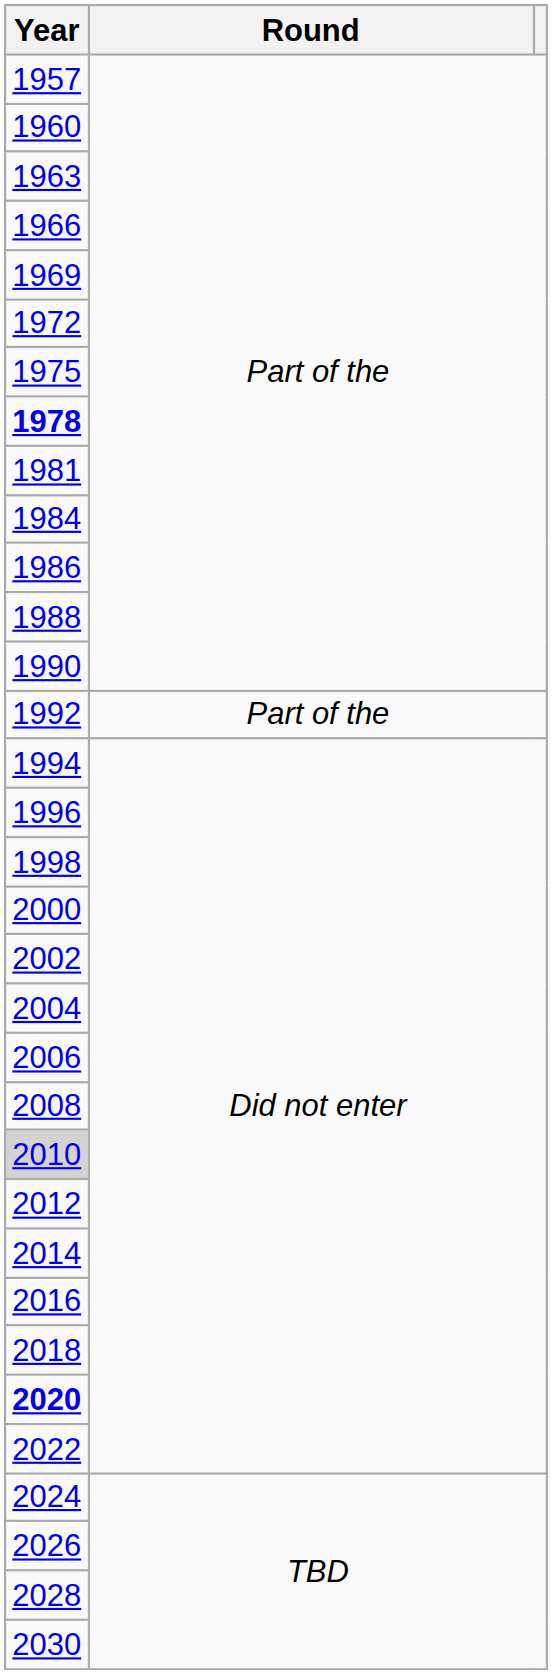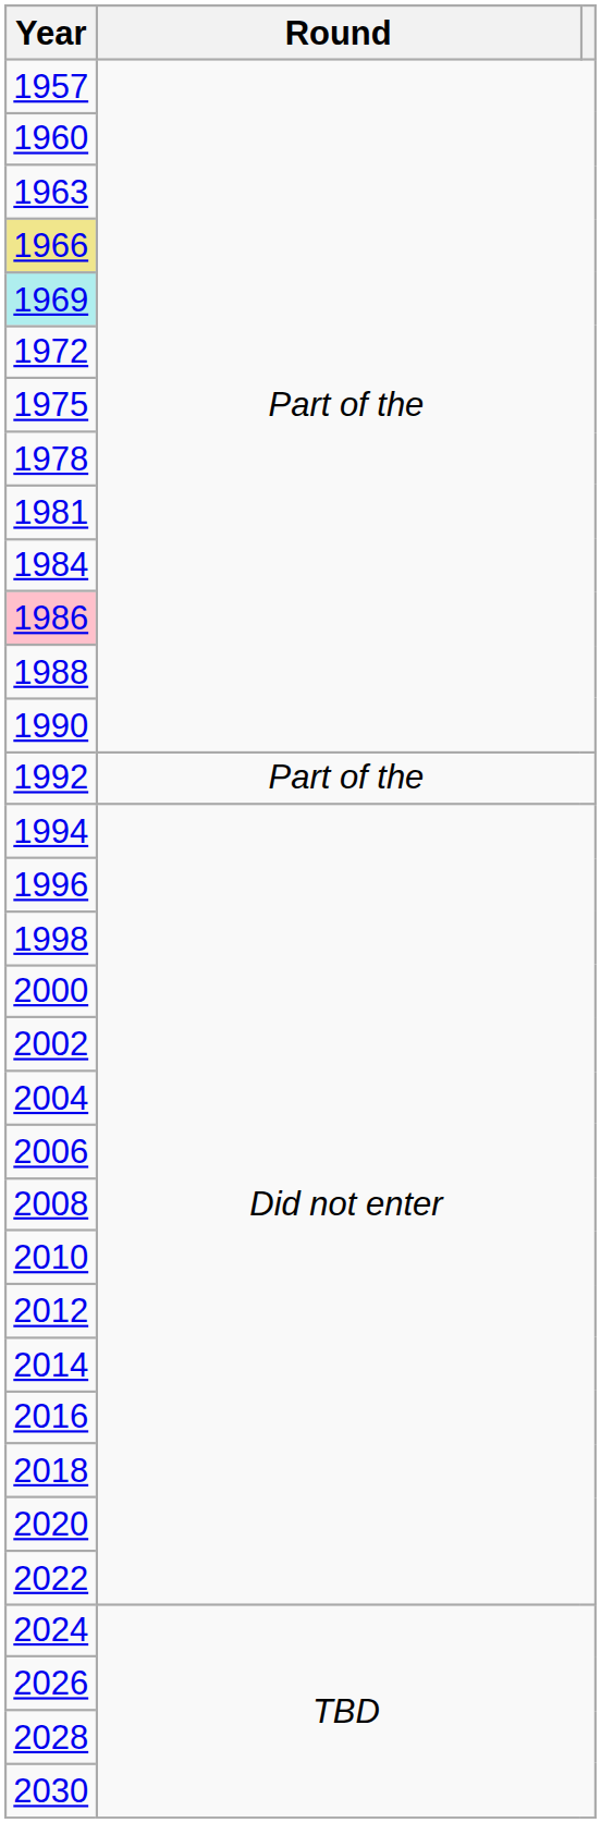1966 | Year: no background -> khaki background
1969 | Year: no background -> paleturquoise background
1978 | Year: bold -> normal
1986 | Year: no background -> pink background
2010 | Year: lightgrey background -> no background
2020 | Year: bold -> normal
